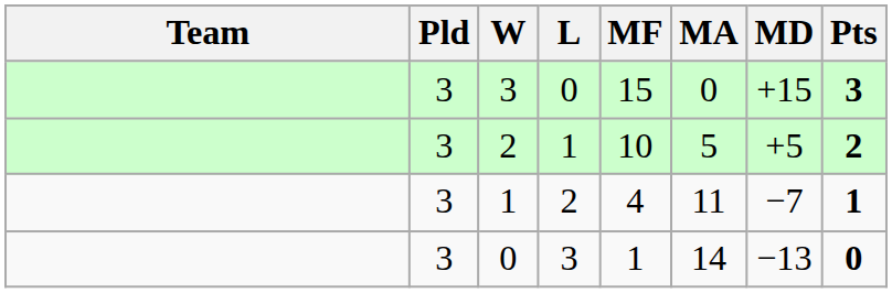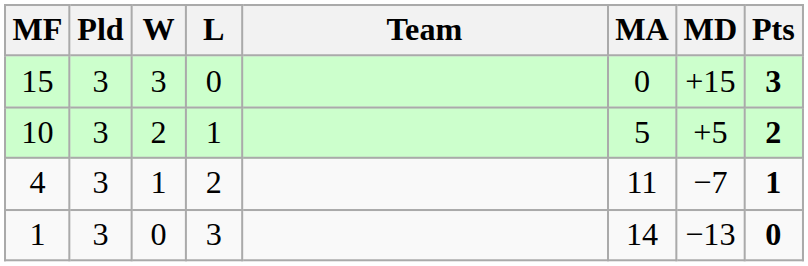columns swapped: Team <-> MF
